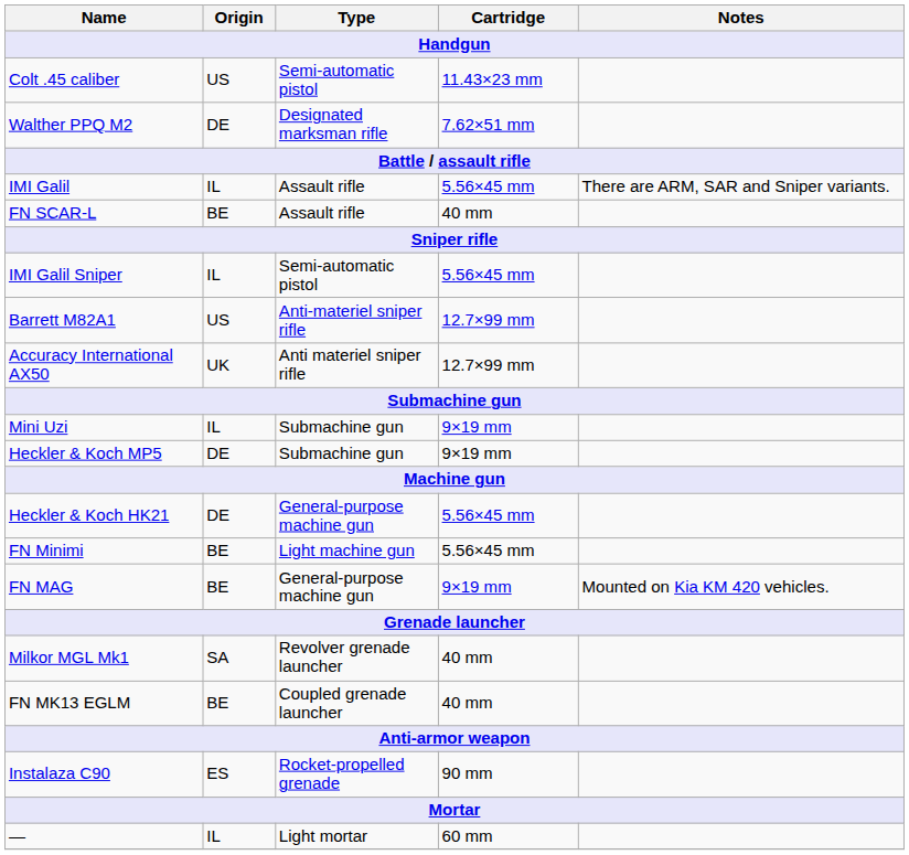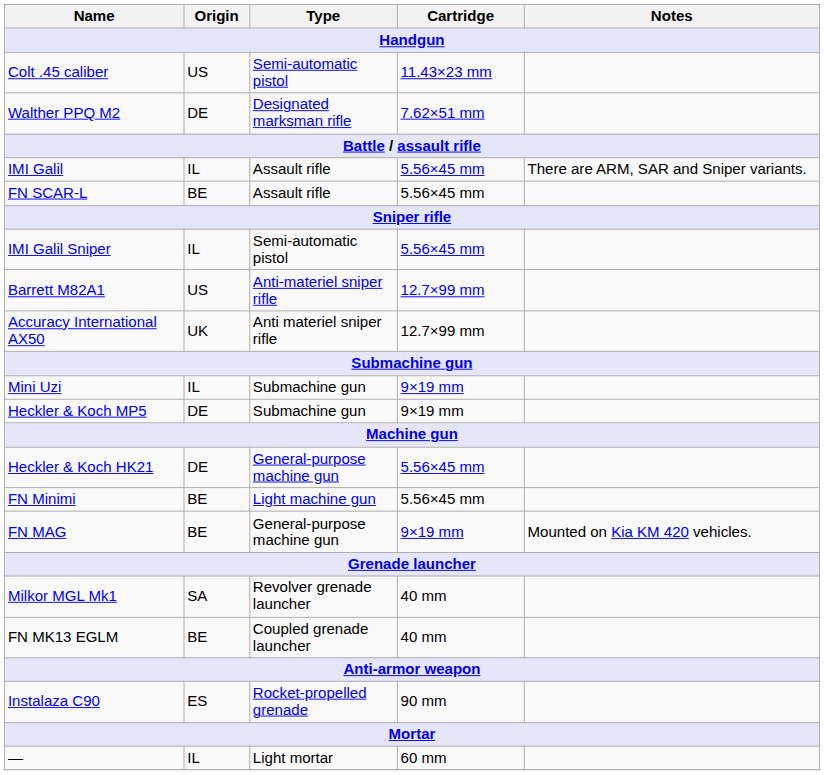FN SCAR-L | Cartridge: 40 mm -> 5.56×45 mm
